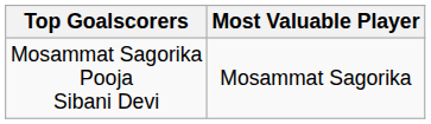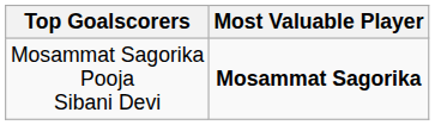Mosammat Sagorika Pooja Sibani Devi | Most Valuable Player: normal -> bold
